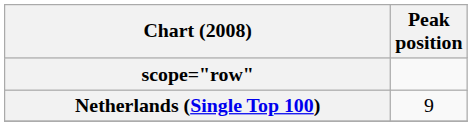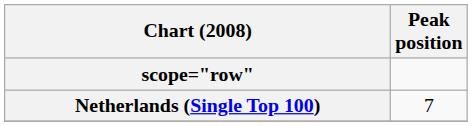Netherlands (Single Top 100) | Peak position: 9 -> 7
